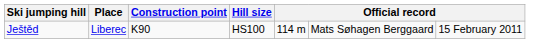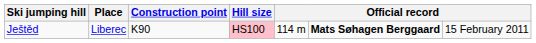Ještěd | Hill size: no background -> pink background
Ještěd | column 6: normal -> bold
